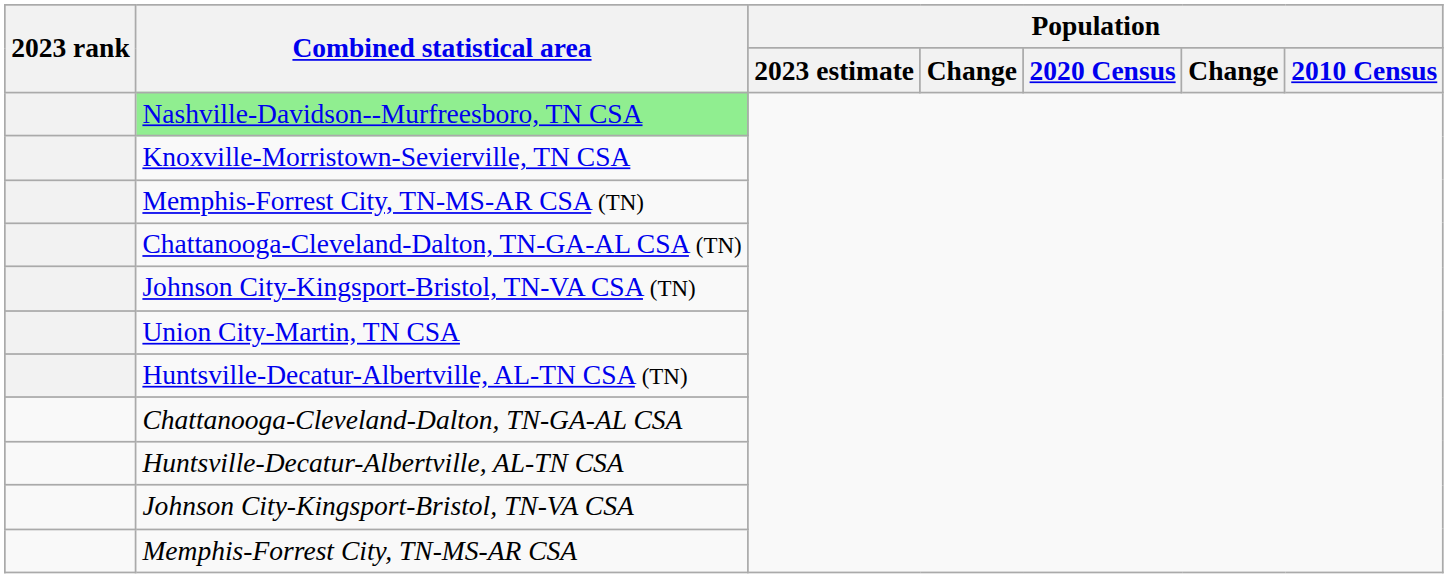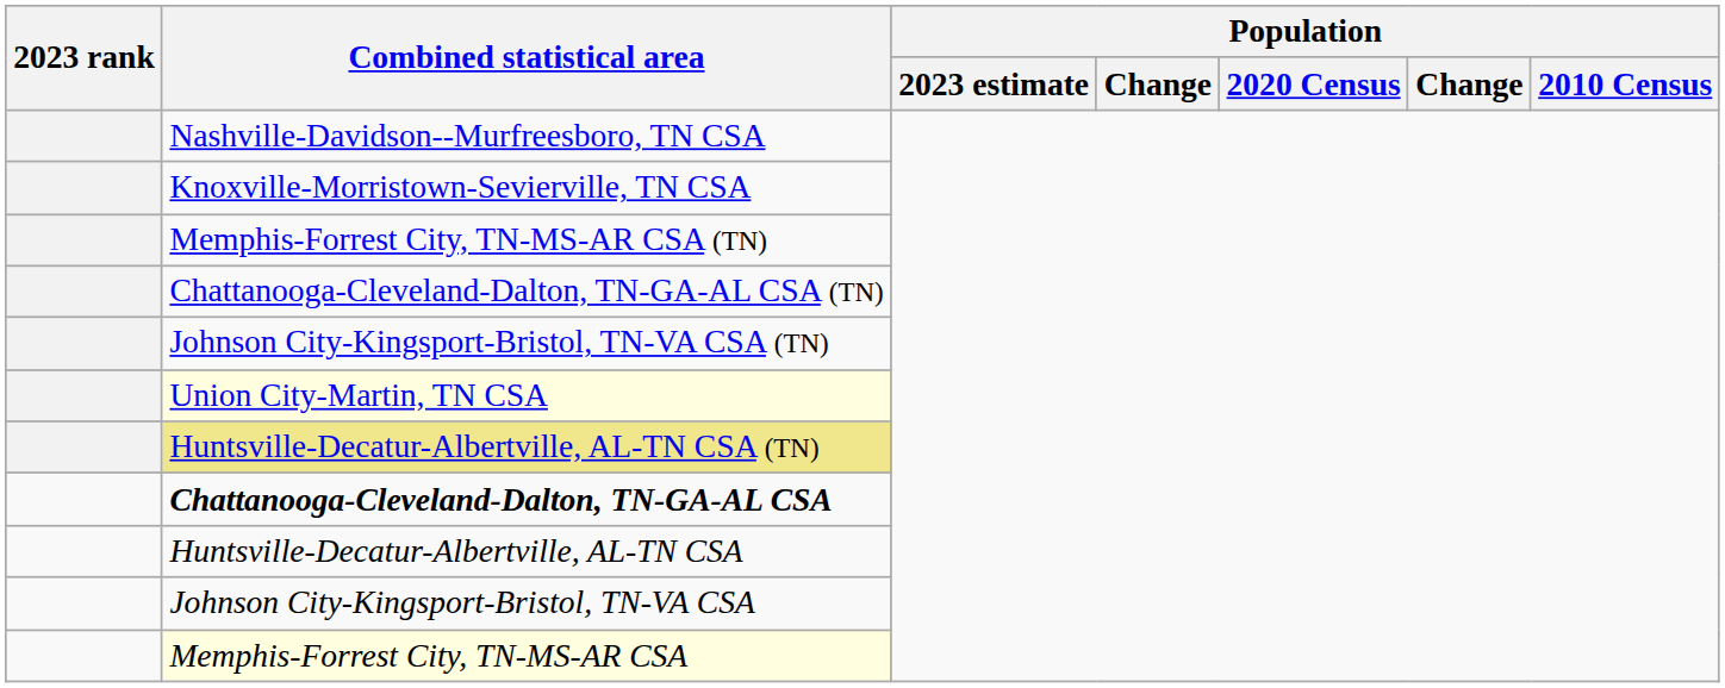Nashville-Davidson--Murfreesboro, TN CSA | Combined statistical area: lightgreen background -> no background
Union City-Martin, TN CSA | Combined statistical area: no background -> lightyellow background
Huntsville-Decatur-Albertville, AL-TN CSA (TN) | Combined statistical area: no background -> khaki background
Chattanooga-Cleveland-Dalton, TN-GA-AL CSA | Combined statistical area: normal -> bold
Memphis-Forrest City, TN-MS-AR CSA | Combined statistical area: no background -> lightyellow background
